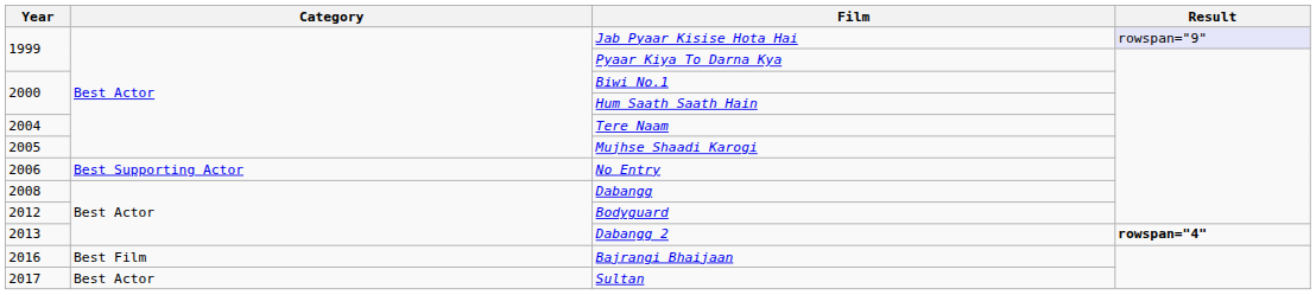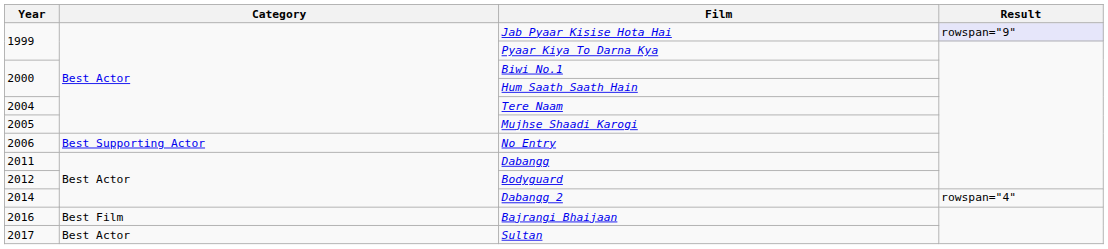Dabangg | Year: 2008 -> 2011
Dabangg 2 | Year: 2013 -> 2014
Dabangg 2 | Result: bold -> normal
